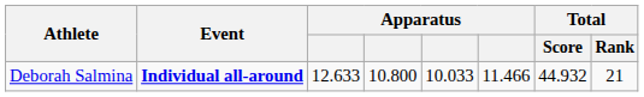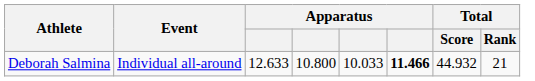row 3 | Event: bold -> normal
row 3 | column 6: normal -> bold
